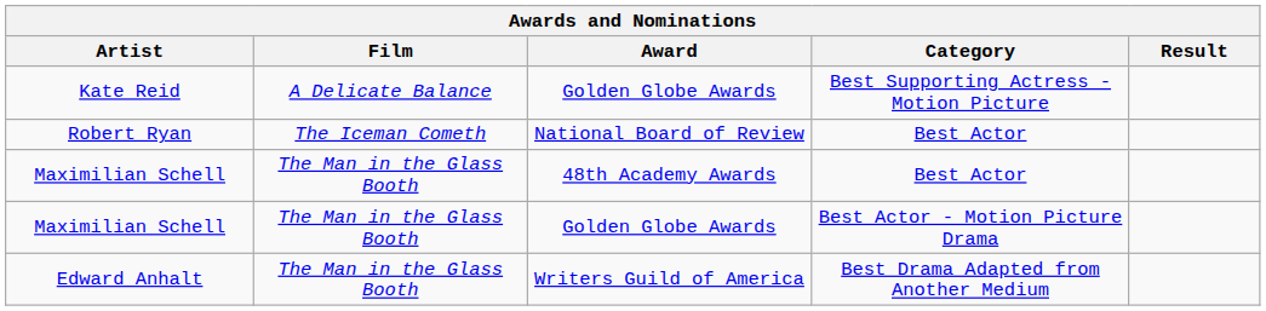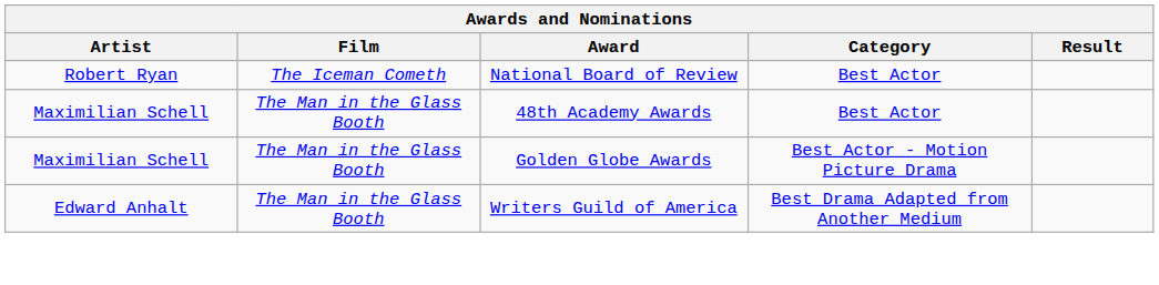- row: Kate Reid | A Delicate Balance | Golden Globe Awards | Best Supporting Actress - Motion Picture
